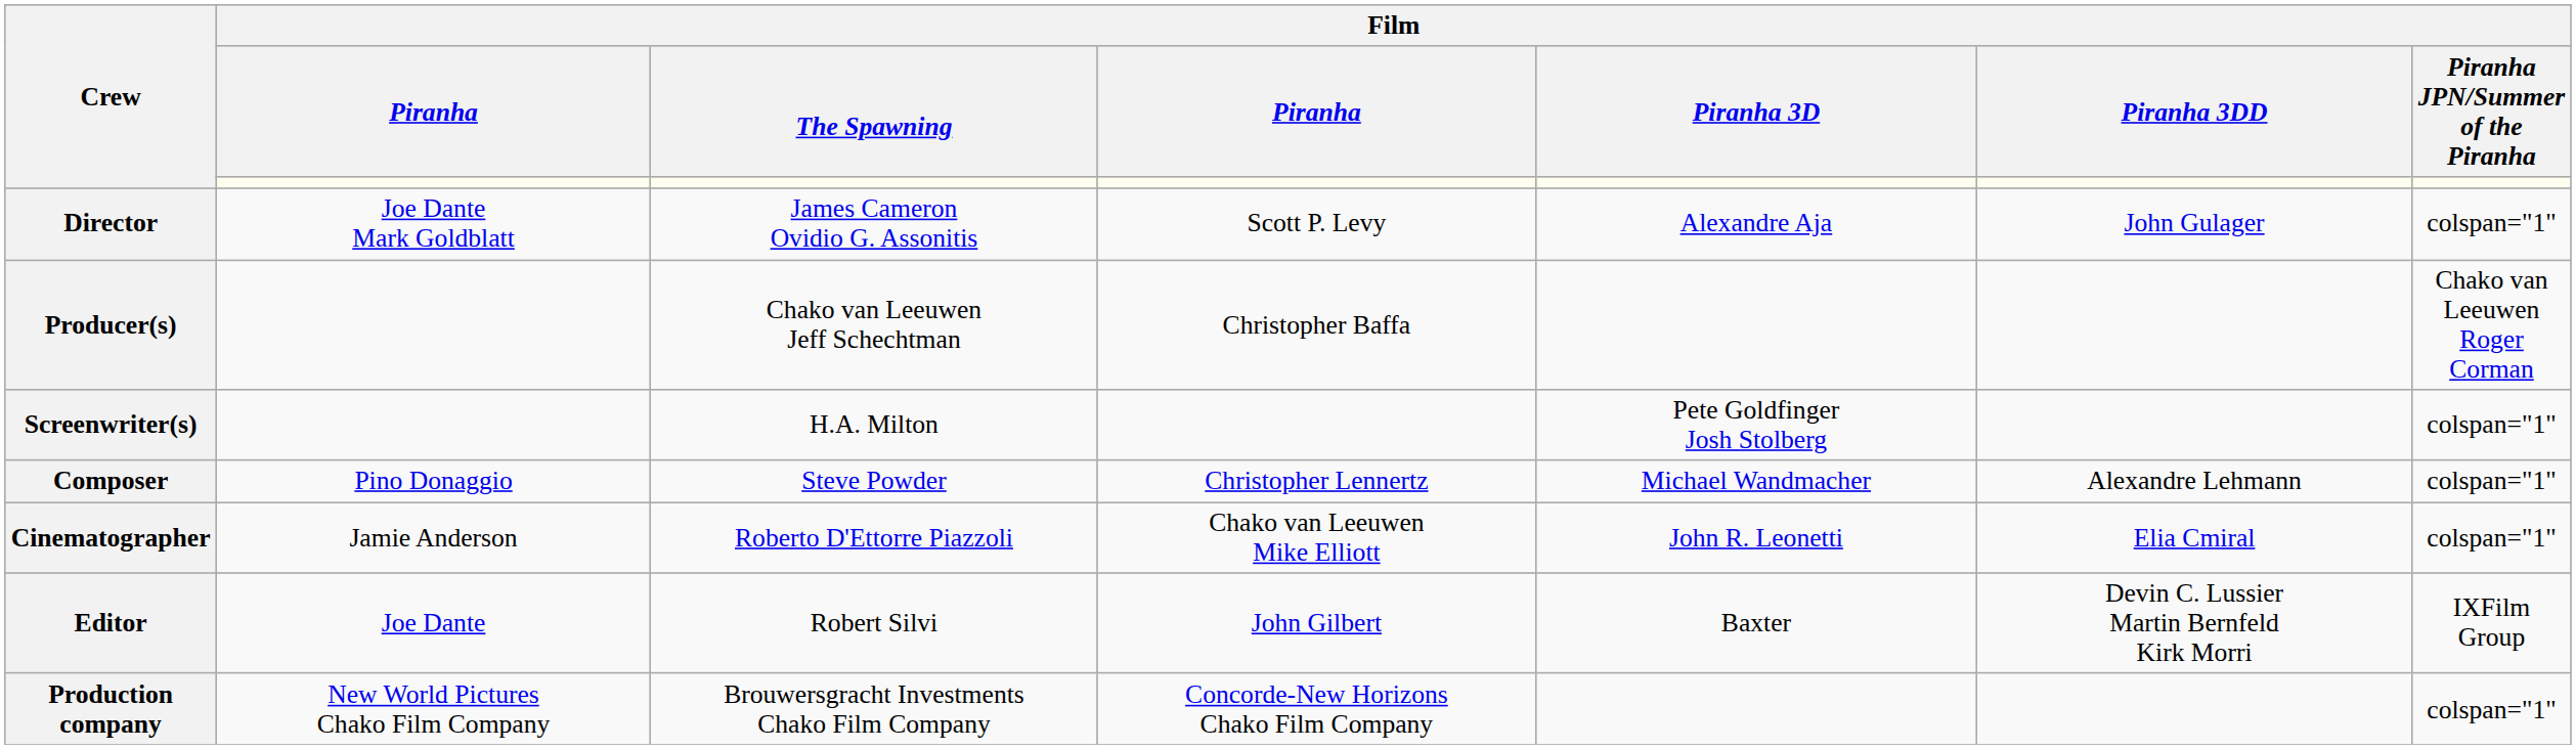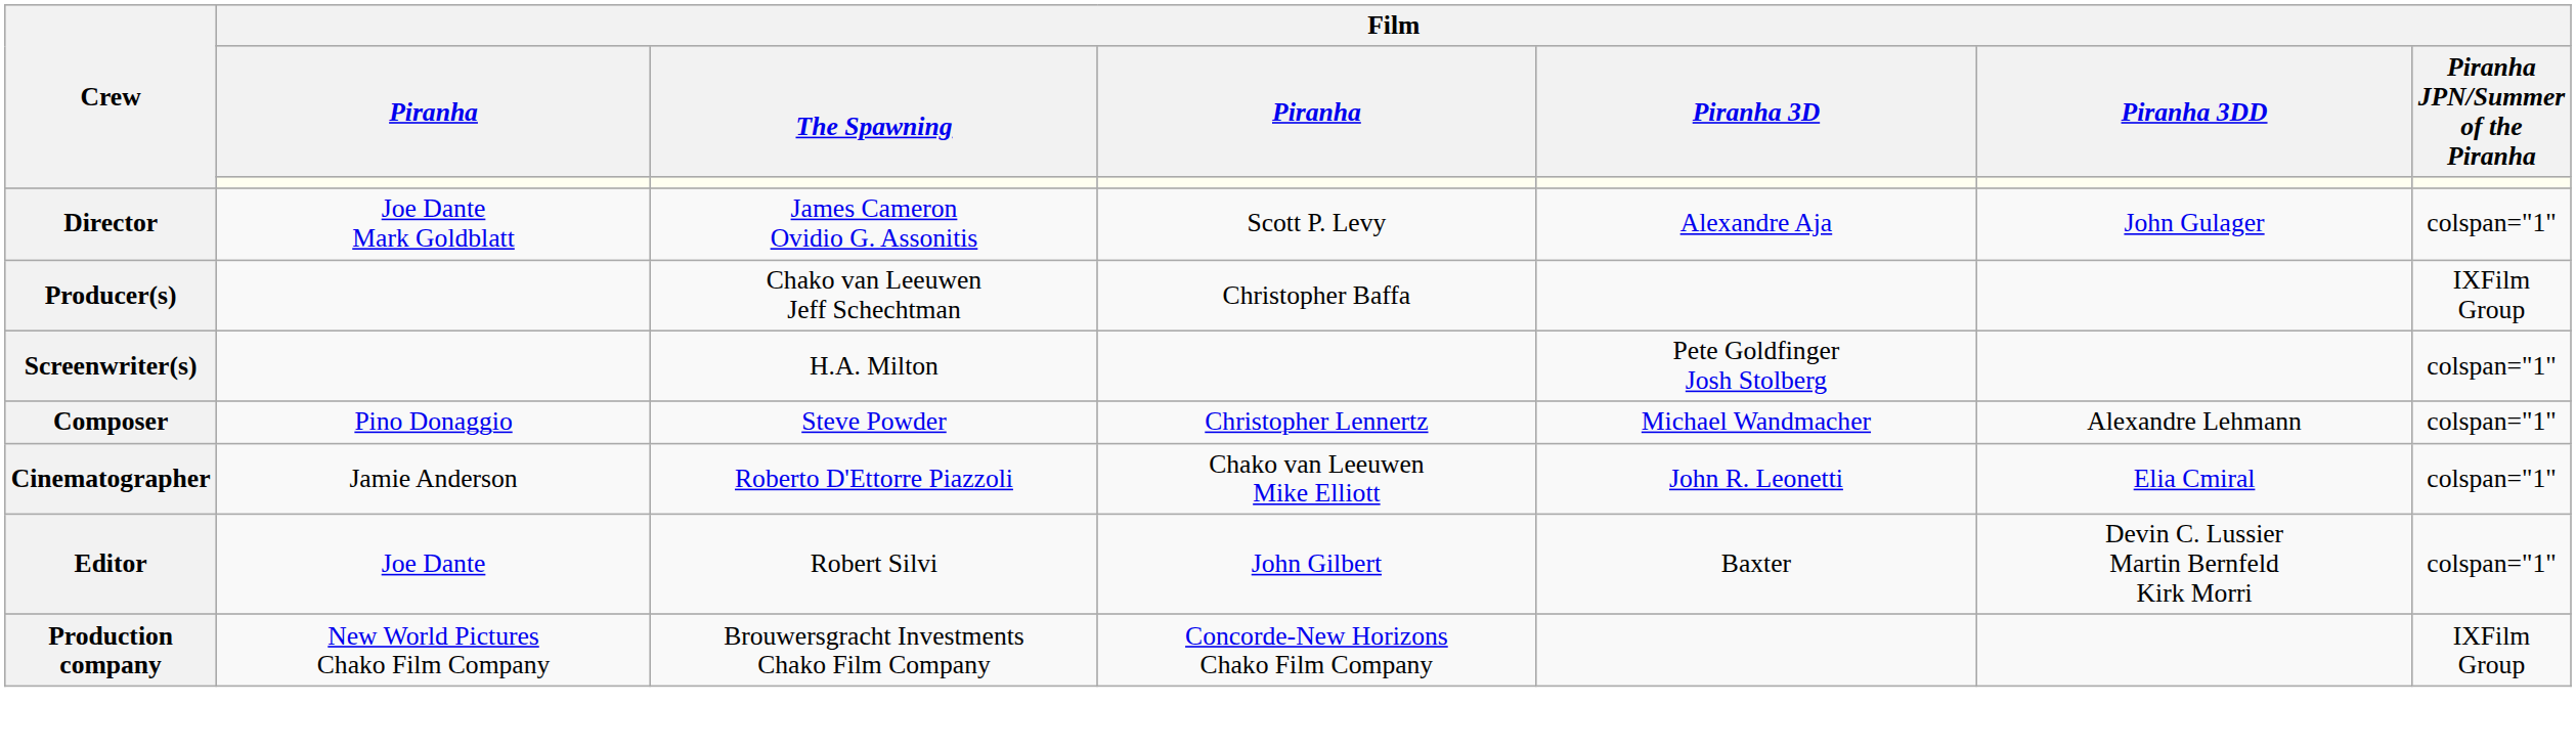Producer(s) | Film / Piranha JPN/Summer of the Piranha: Chako van Leeuwen Roger Corman -> IXFilm Group
Editor | Film / Piranha JPN/Summer of the Piranha: IXFilm Group -> colspan="1"
Production company | Film / Piranha JPN/Summer of the Piranha: colspan="1" -> IXFilm Group
